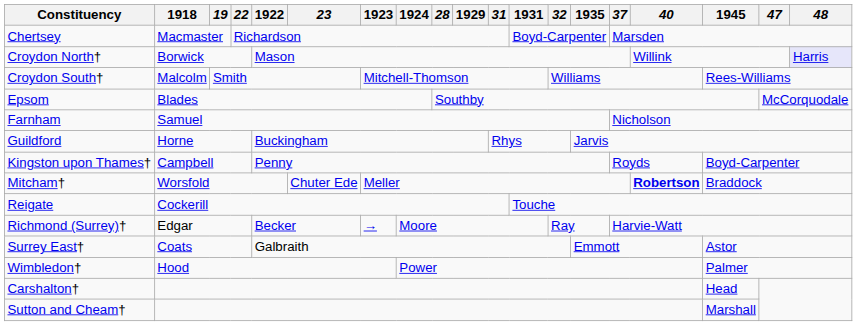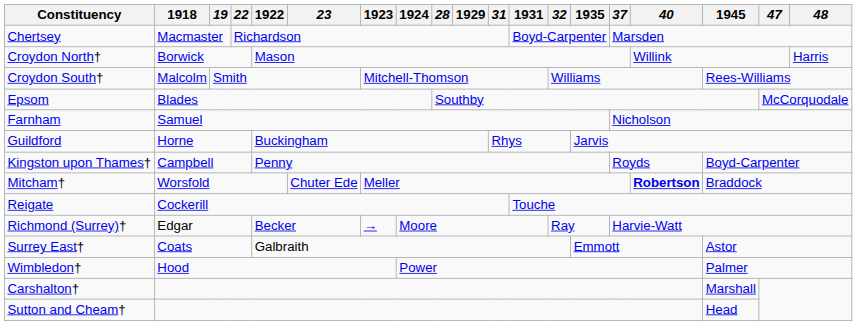Croydon North† | 48: lavender background -> no background
Carshalton† | 1945: Head -> Marshall
Sutton and Cheam† | 1945: Marshall -> Head
